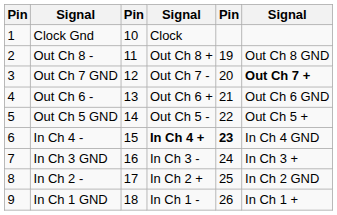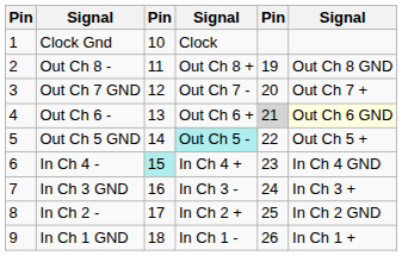Out Ch 7 GND | column 6: bold -> normal
Out Ch 6 - | column 5: no background -> lightgrey background
Out Ch 6 - | column 6: no background -> lightyellow background
Out Ch 5 GND | column 4: no background -> paleturquoise background
In Ch 4 - | column 3: no background -> paleturquoise background
In Ch 4 - | column 4: bold -> normal
In Ch 4 - | column 5: bold -> normal
